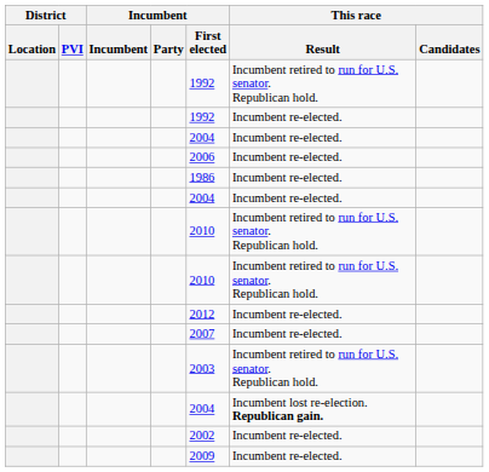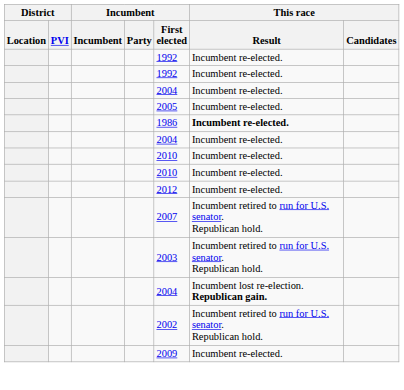row 3 | This race / Result: Incumbent retired to run for U.S. senator. Republican hold. -> Incumbent re-elected.
row 6 | Incumbent / First elected: 2006 -> 2005
row 7 | This race / Result: normal -> bold
row 9 | This race / Result: Incumbent retired to run for U.S. senator. Republican hold. -> Incumbent re-elected.
row 10 | This race / Result: Incumbent retired to run for U.S. senator. Republican hold. -> Incumbent re-elected.
row 12 | This race / Result: Incumbent re-elected. -> Incumbent retired to run for U.S. senator. Republican hold.
row 15 | This race / Result: Incumbent re-elected. -> Incumbent retired to run for U.S. senator. Republican hold.
